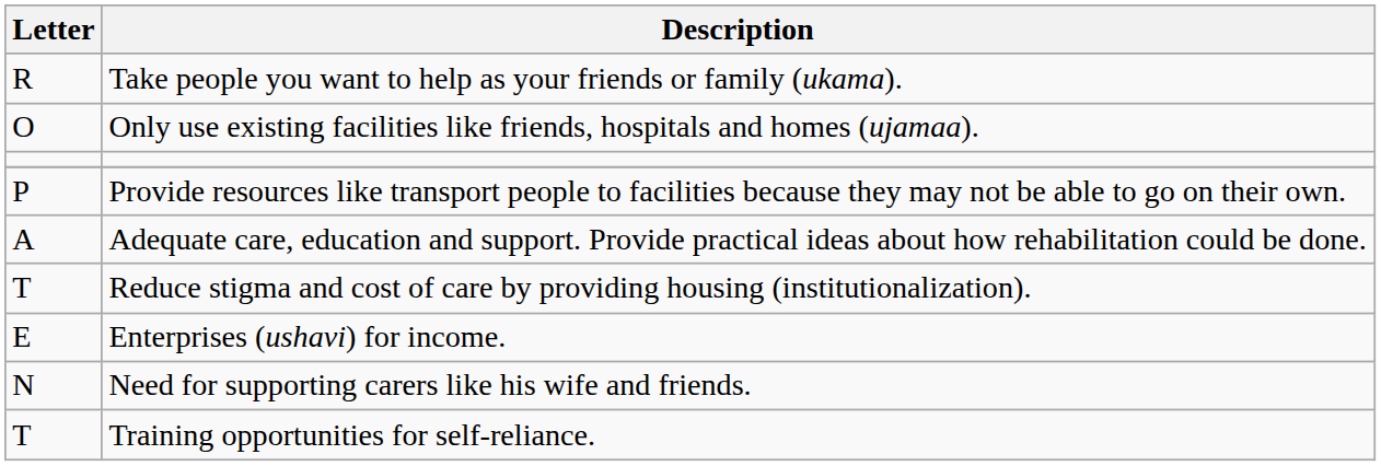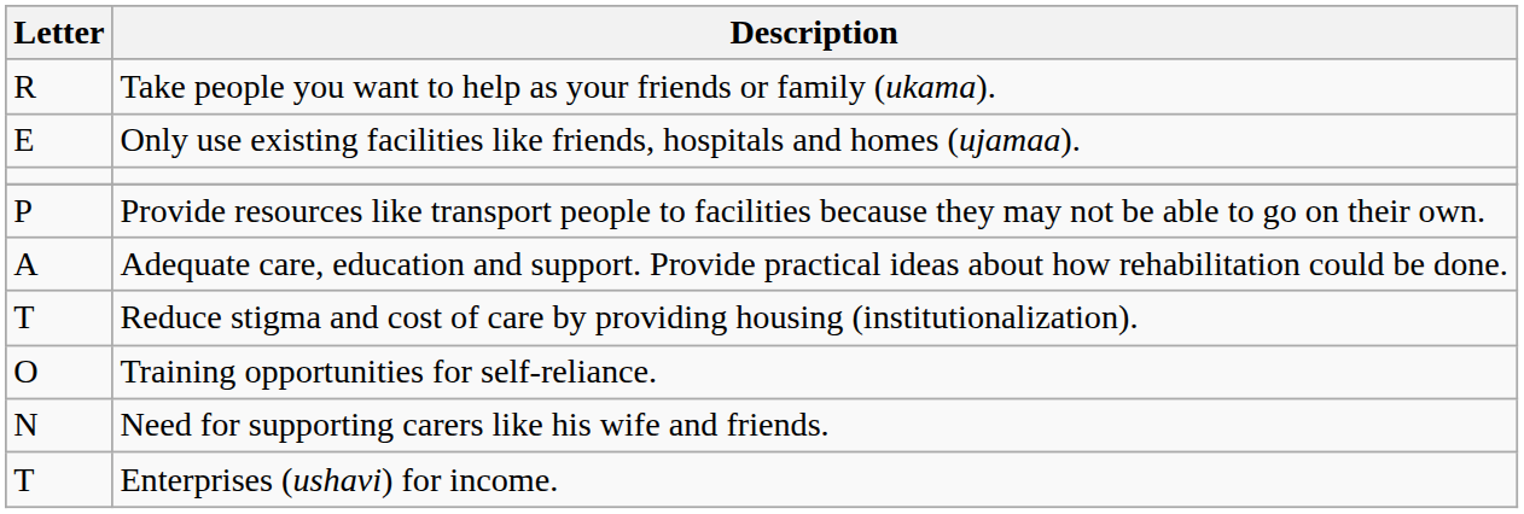row 3 | Letter: O -> E
row 8 | Letter: E -> O
row 8 | Description: Enterprises (ushavi) for income. -> Training opportunities for self-reliance.
row 10 | Description: Training opportunities for self-reliance. -> Enterprises (ushavi) for income.
